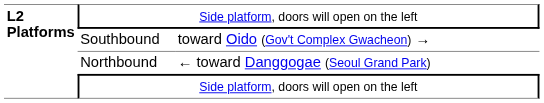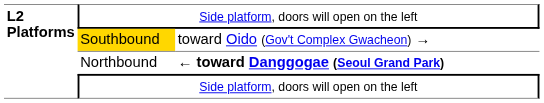Southbound | column 2: no background -> gold background
Northbound | column 3: normal -> bold
